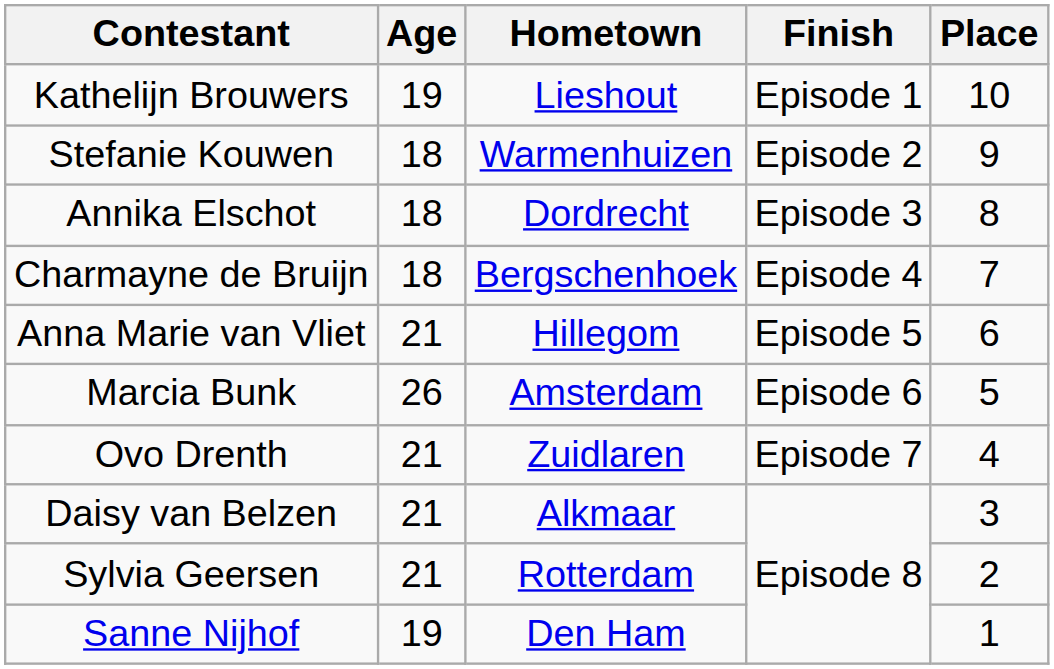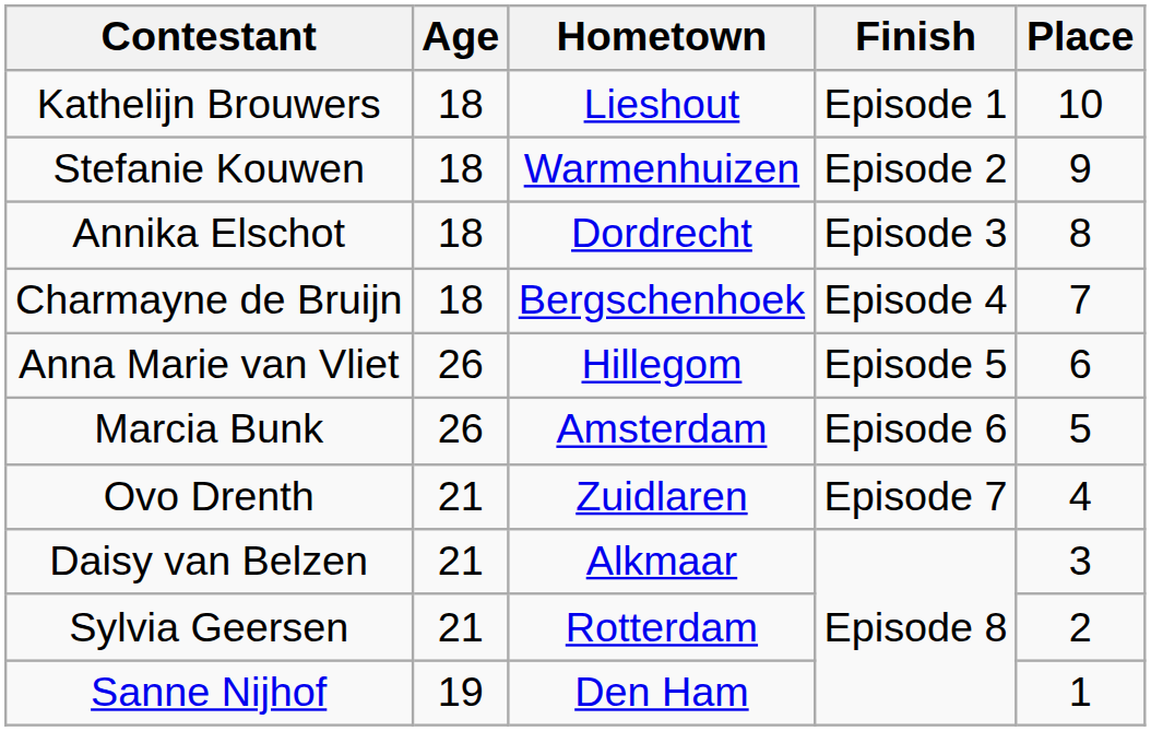Kathelijn Brouwers | Age: 19 -> 18
Anna Marie van Vliet | Age: 21 -> 26
